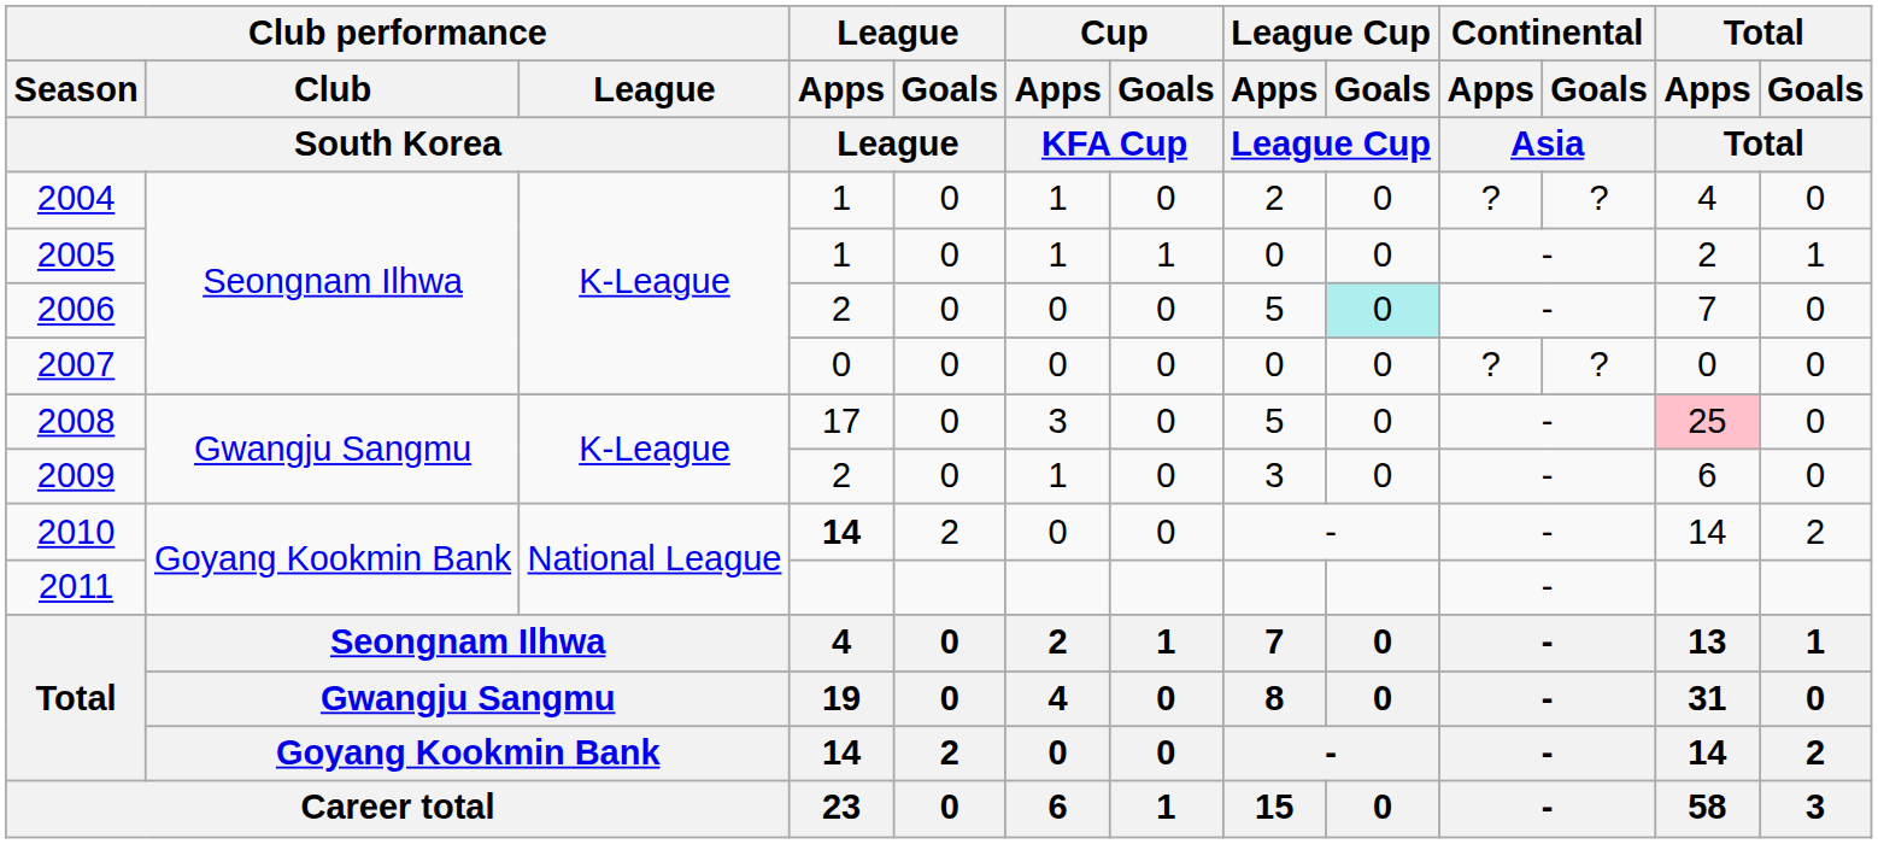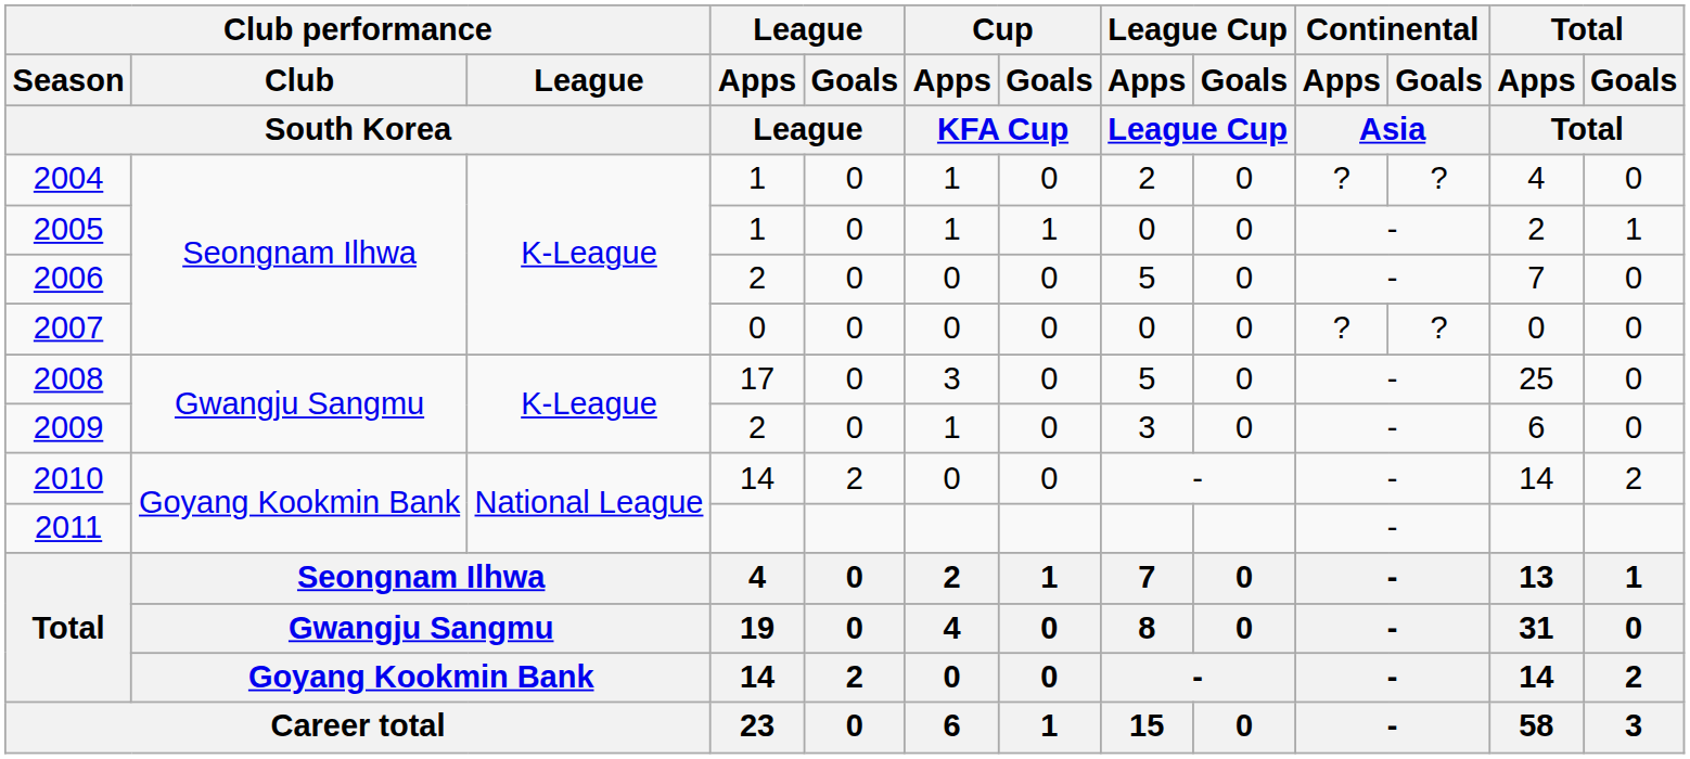2006 | League Cup / Goals / League Cup: paleturquoise background -> no background
2008 | Total / Apps / Total: pink background -> no background
2010 | League / Apps / League: bold -> normal
